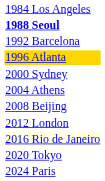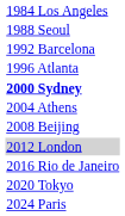1988 Seoul | column 1: bold -> normal
1996 Atlanta | column 1: gold background -> no background
2000 Sydney | column 1: normal -> bold
2012 London | column 1: no background -> lightgrey background
2016 Rio de Janeiro | column 1: lightyellow background -> no background
